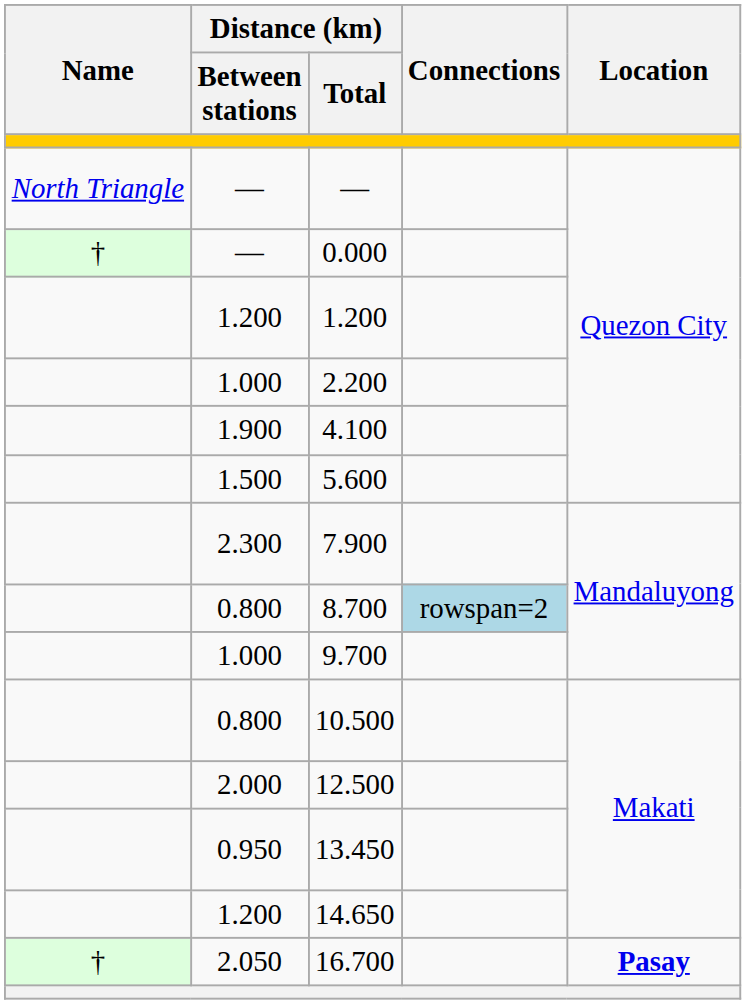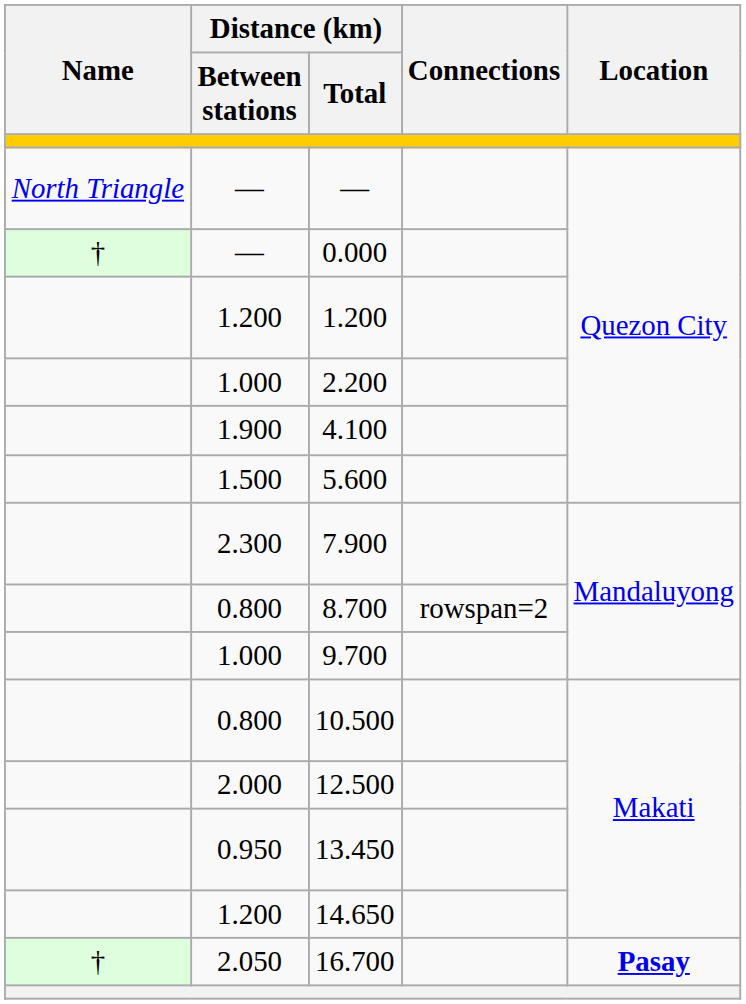8.700 | Connections: lightblue background -> no background
